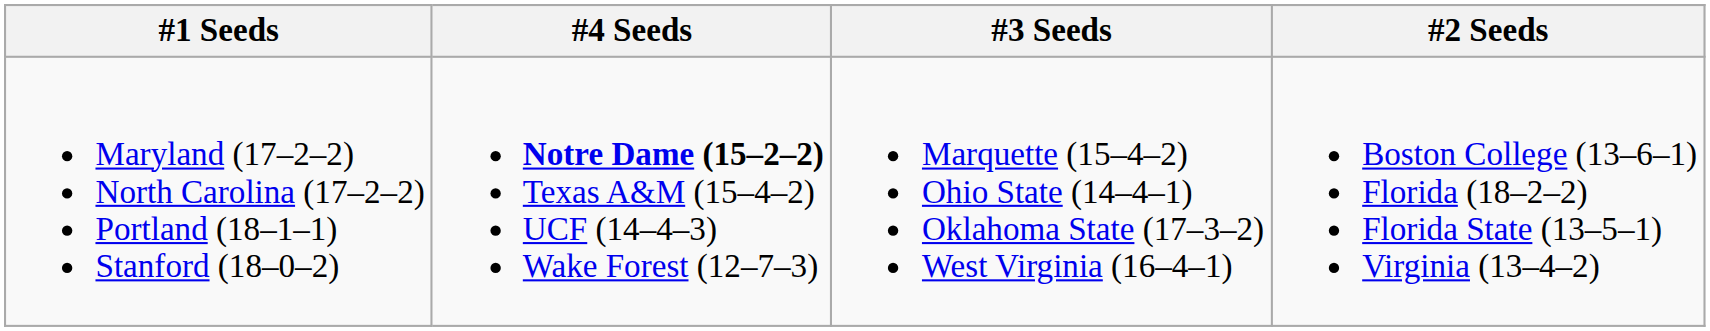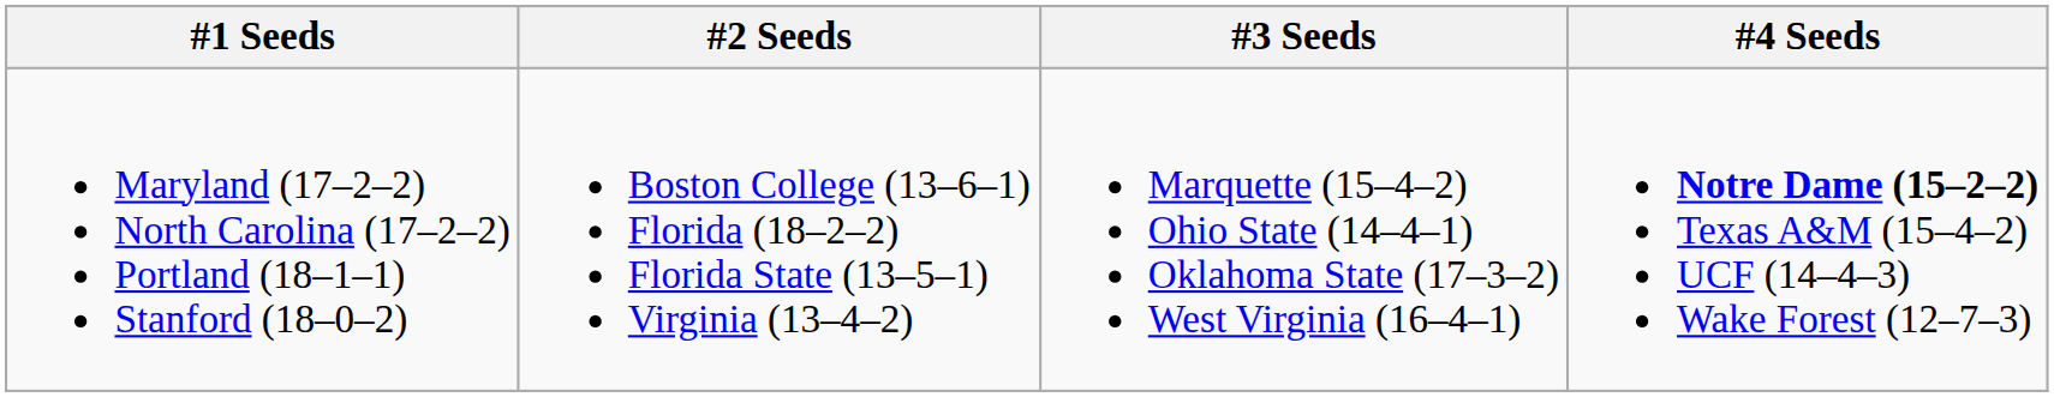columns swapped: #2 Seeds <-> #4 Seeds
